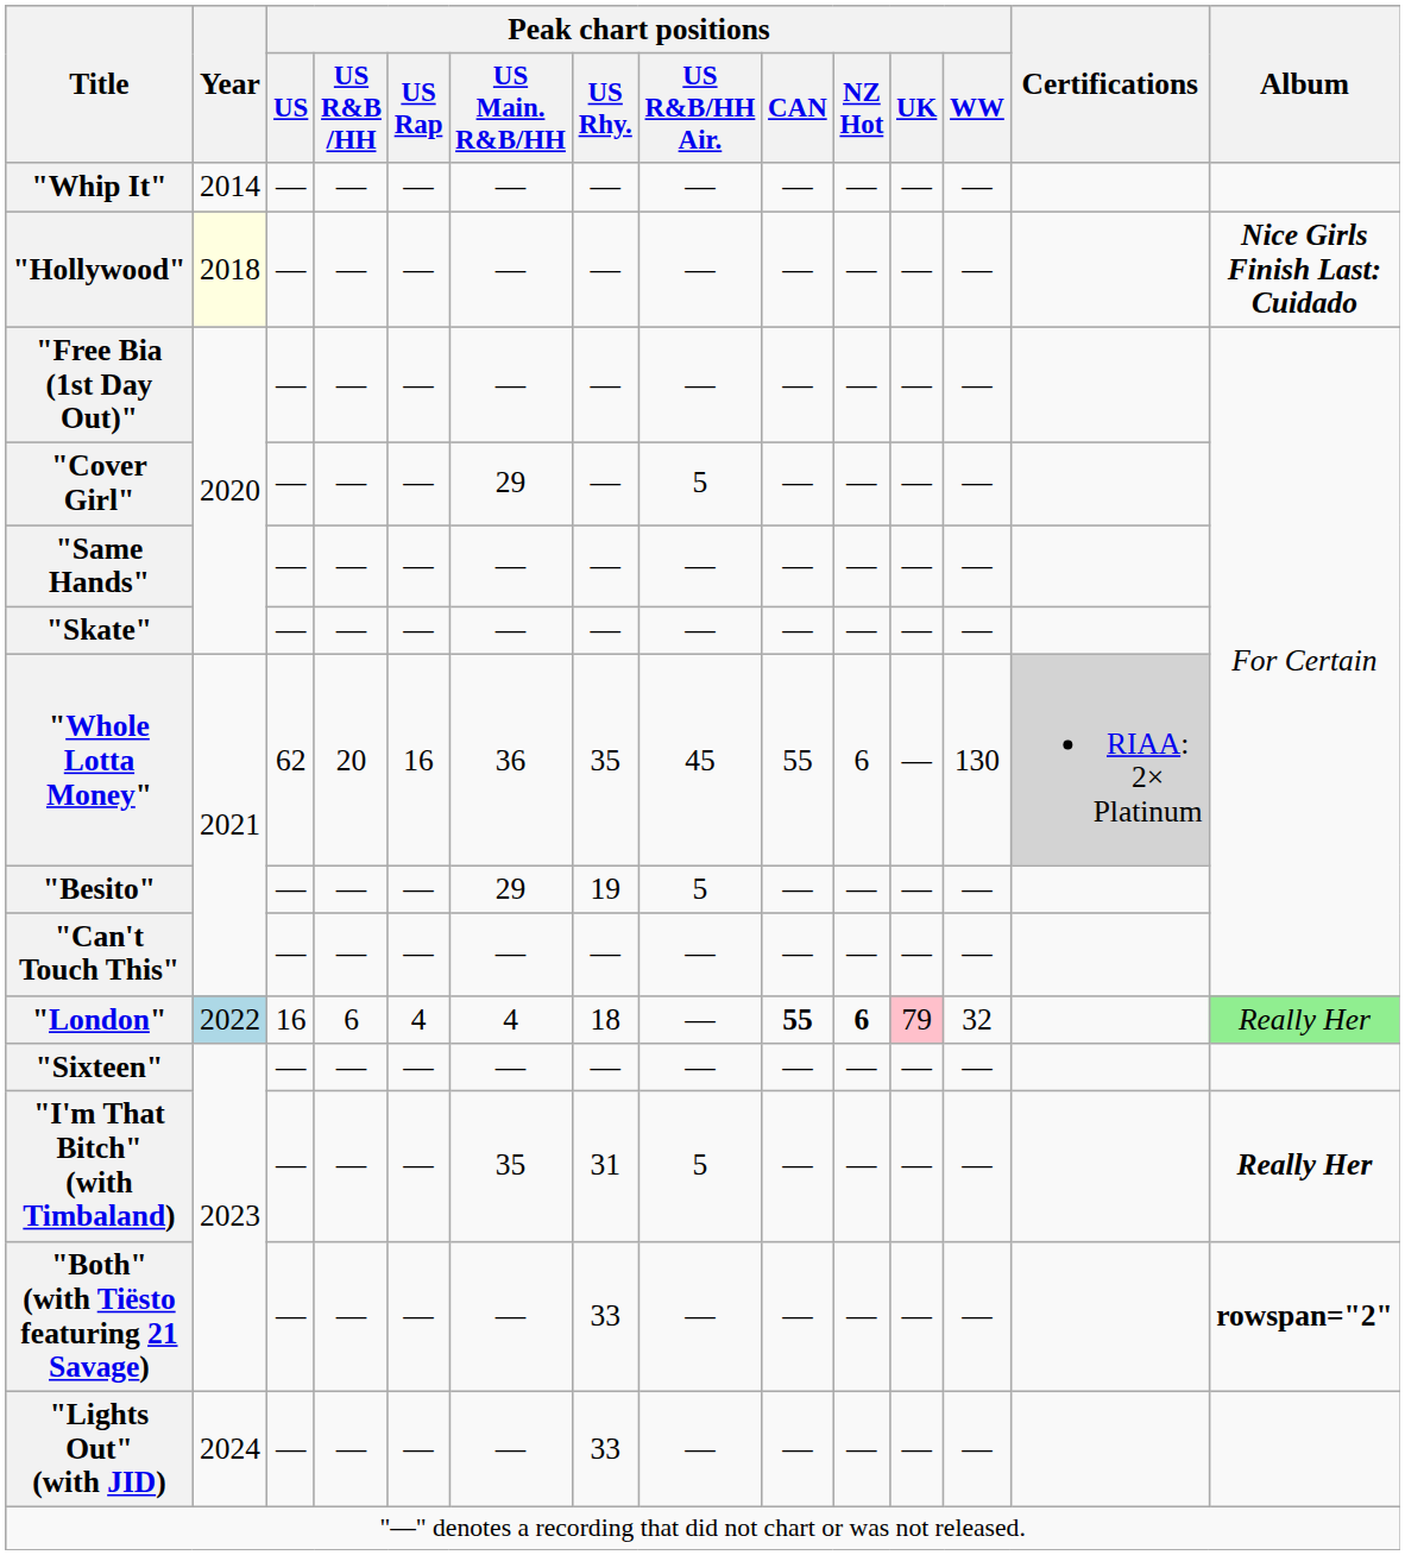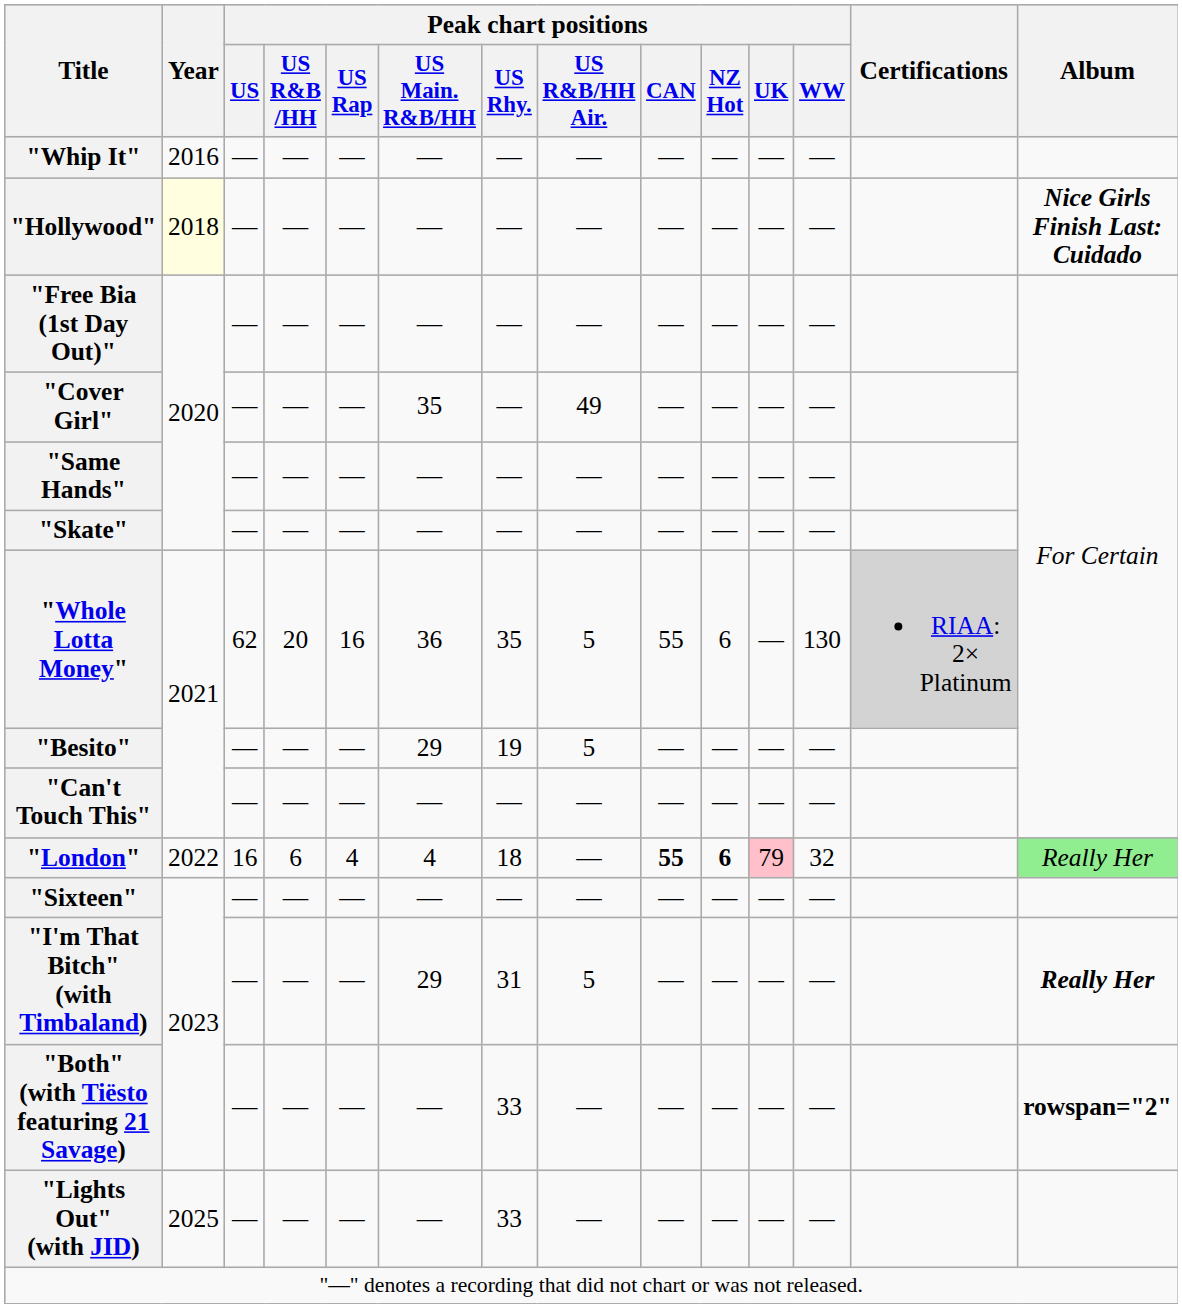"Whip It" | Year: 2014 -> 2016
"Cover Girl" | Peak chart positions / US Main. R&B/HH: 29 -> 35
"Cover Girl" | Peak chart positions / US R&B/HH Air.: 5 -> 49
"Whole Lotta Money" | Peak chart positions / US R&B/HH Air.: 45 -> 5
"London" | Year: lightblue background -> no background
"I'm That Bitch" (with Timbaland) | Peak chart positions / US Main. R&B/HH: 35 -> 29
"Lights Out" (with JID) | Year: 2024 -> 2025
